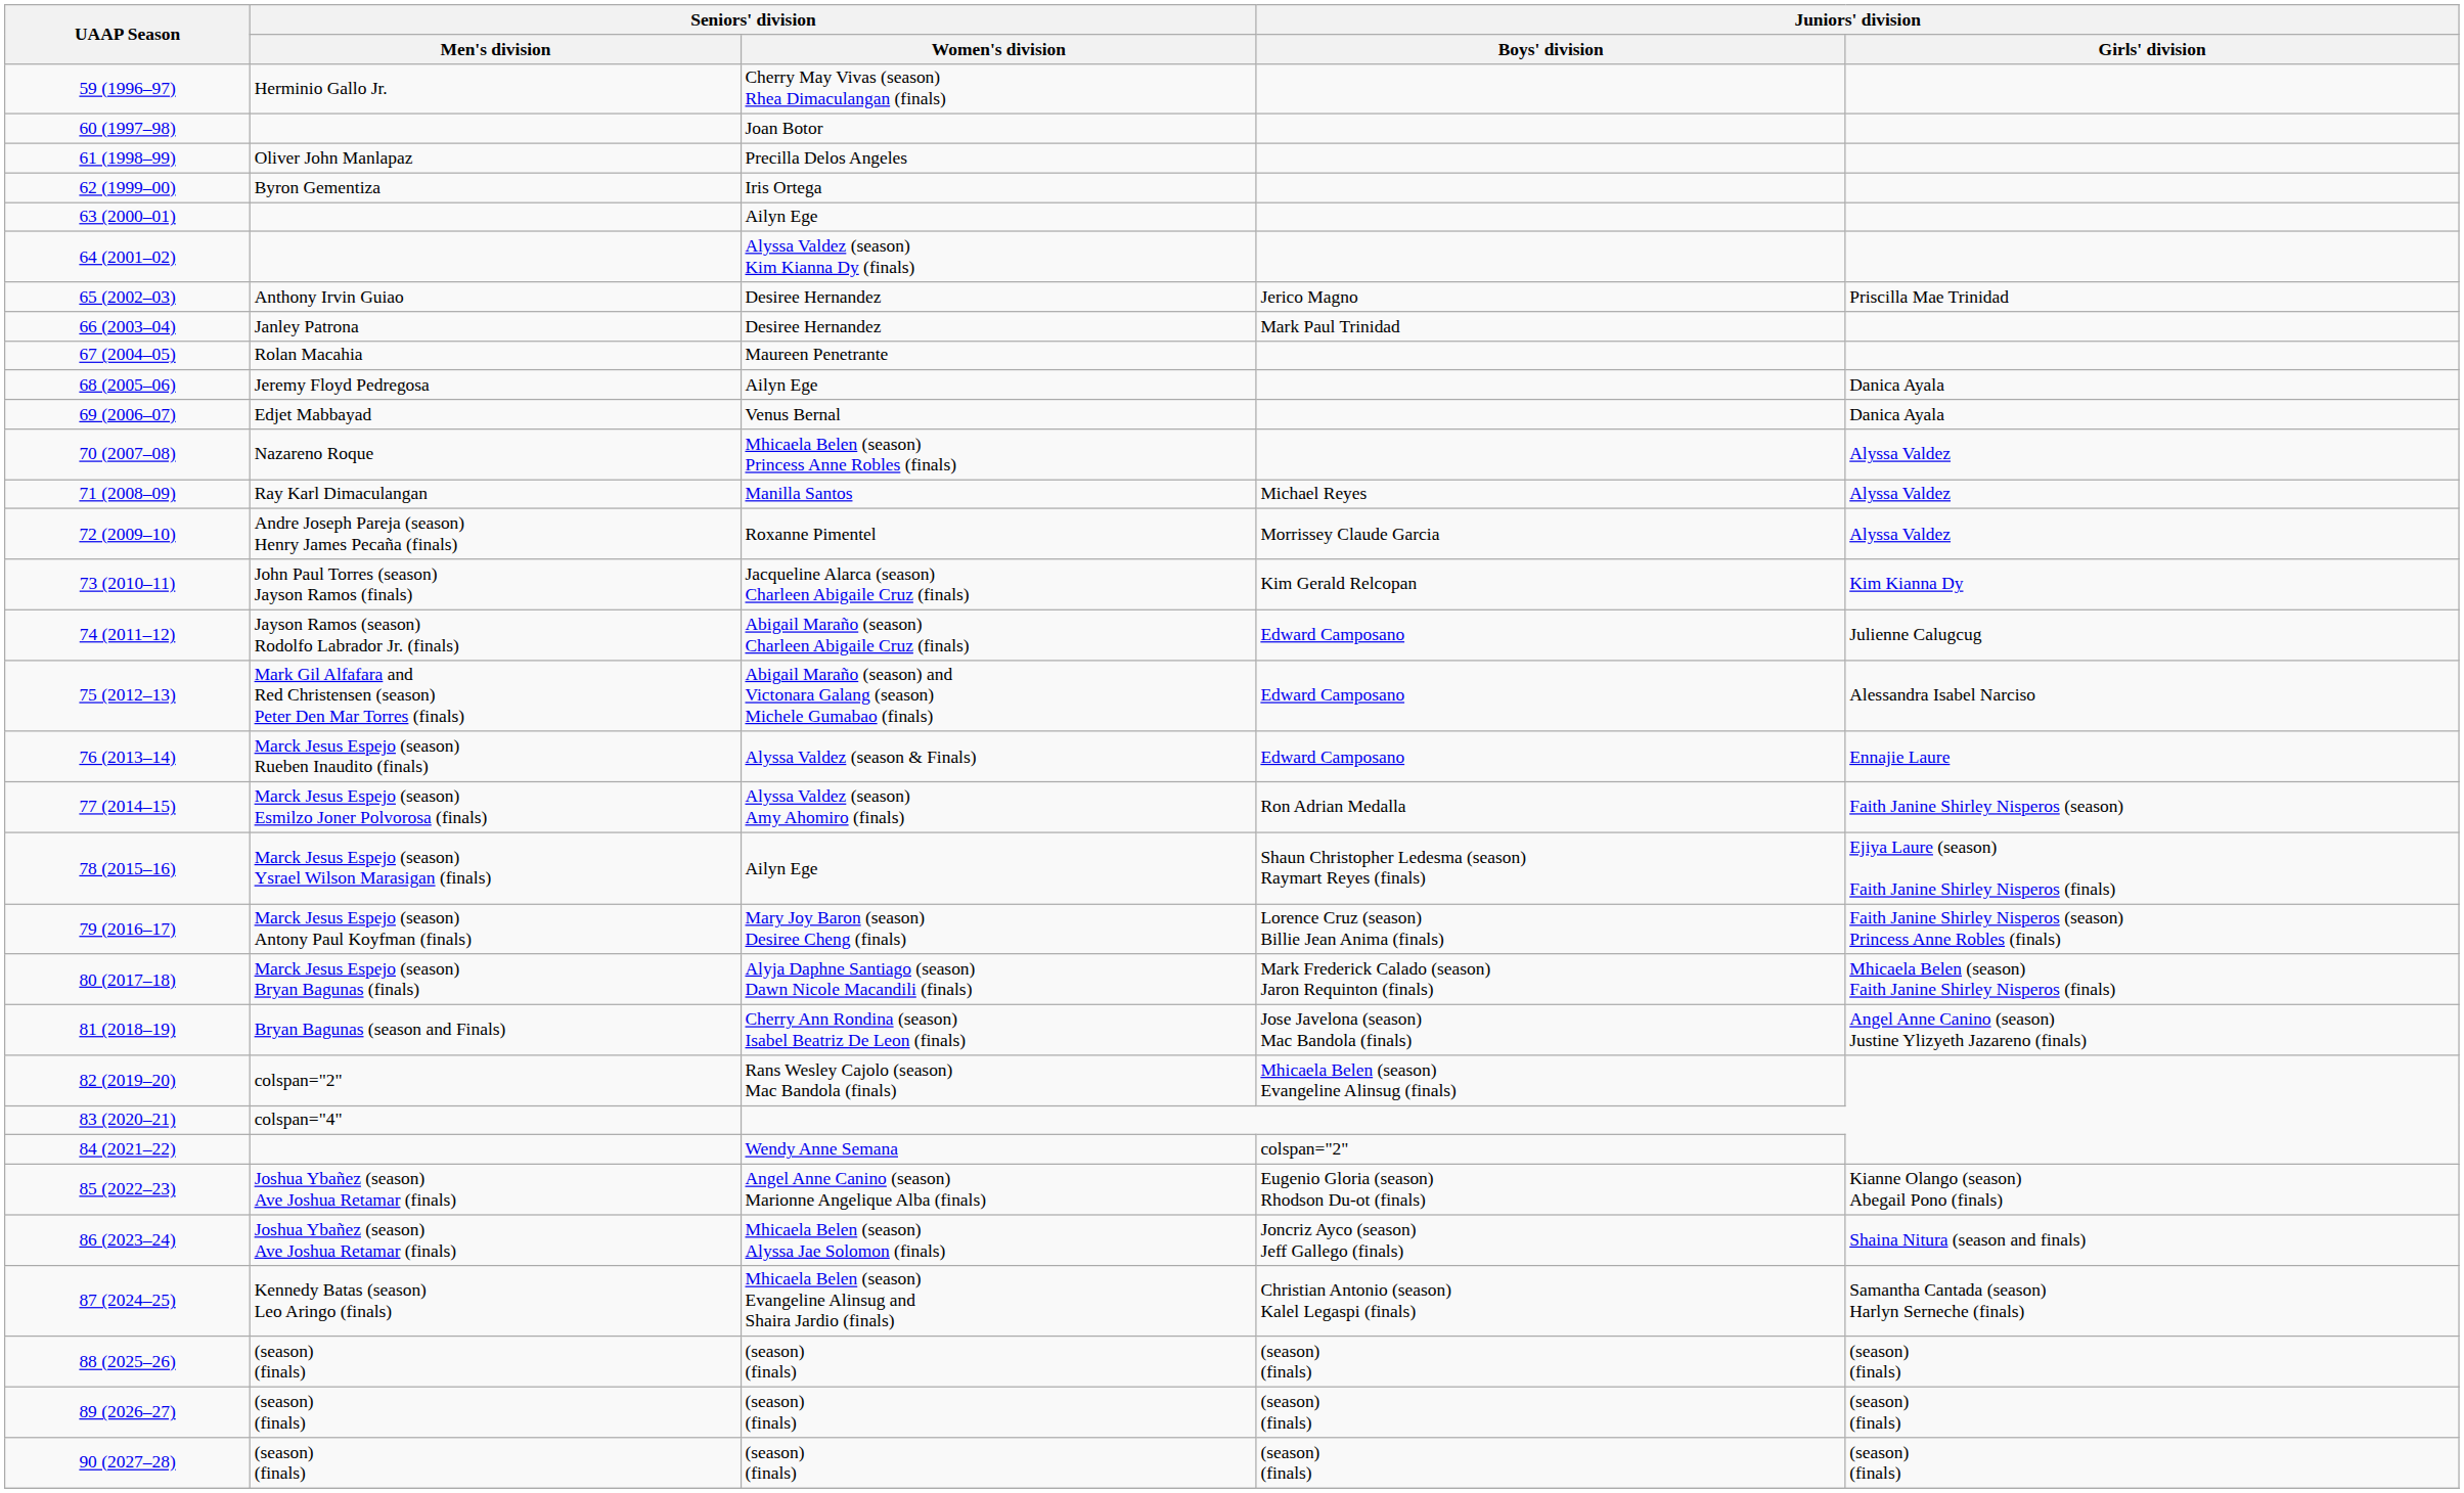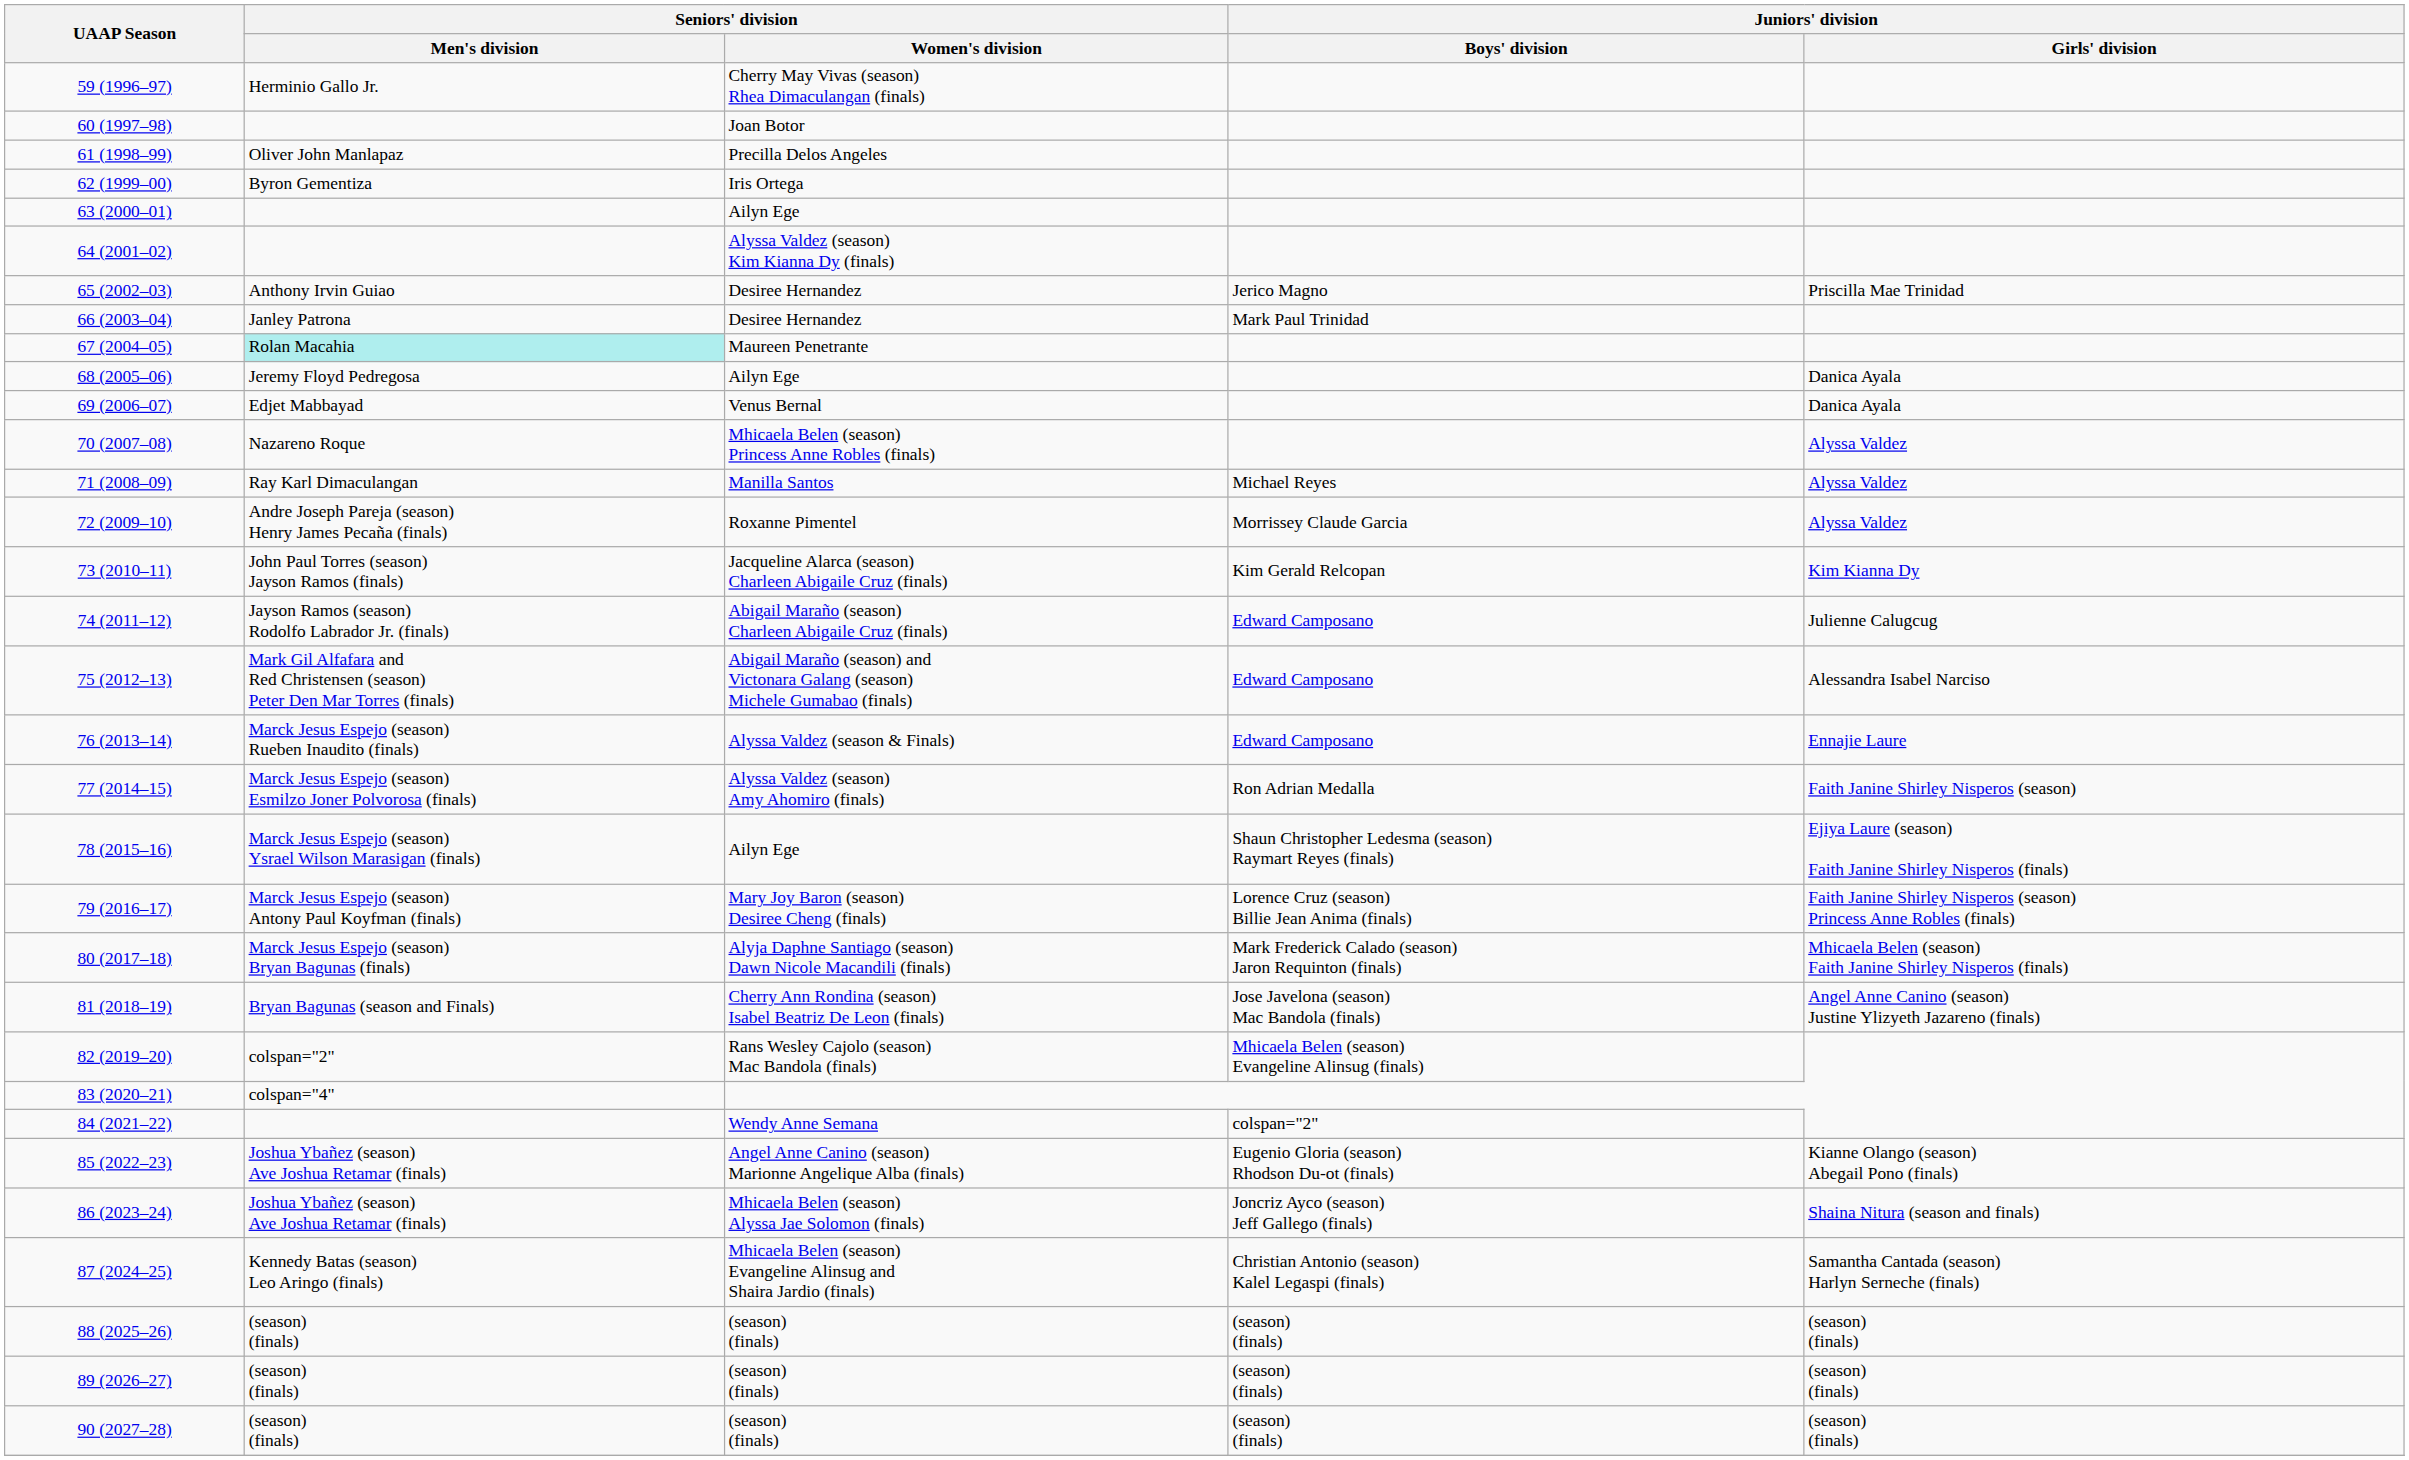67 (2004–05) | Seniors' division / Men's division: no background -> paleturquoise background
